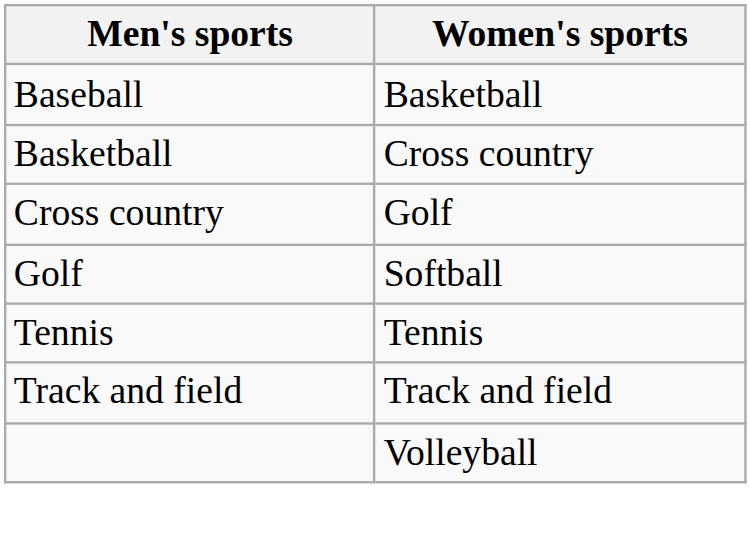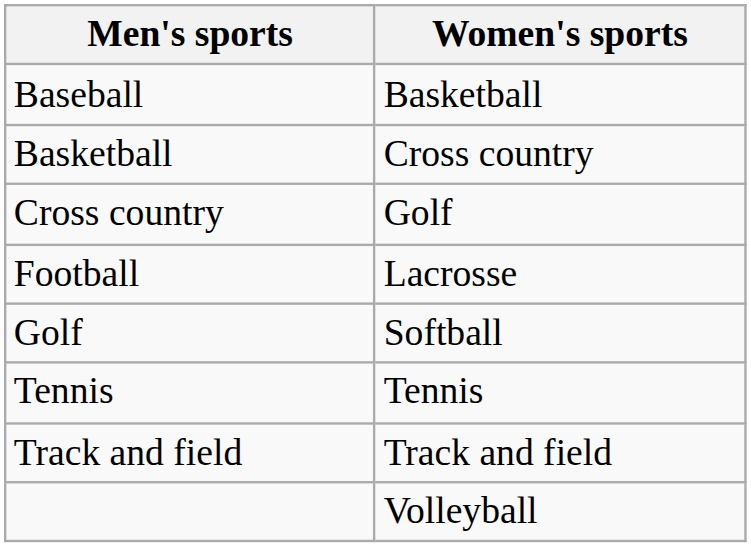+ row: Football | Lacrosse
